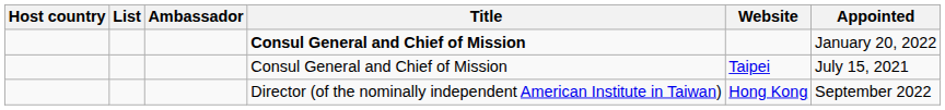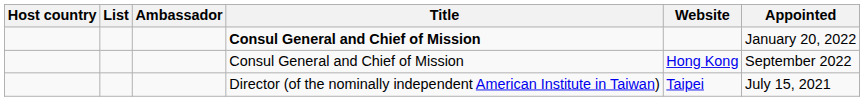row 3 | Website: Taipei -> Hong Kong
row 3 | Appointed: July 15, 2021 -> September 2022
row 4 | Website: Hong Kong -> Taipei
row 4 | Appointed: September 2022 -> July 15, 2021
